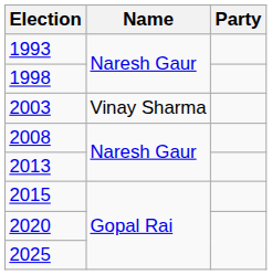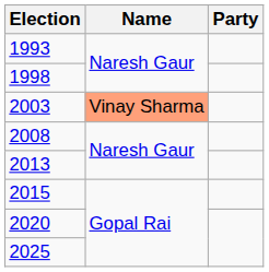2003 | Name: no background -> lightsalmon background
